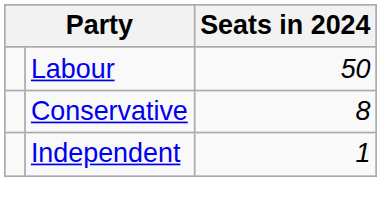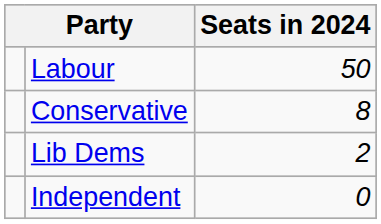+ row: Lib Dems | 2
Independent | Seats in 2024: 1 -> 0
